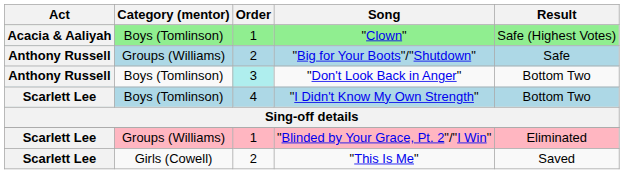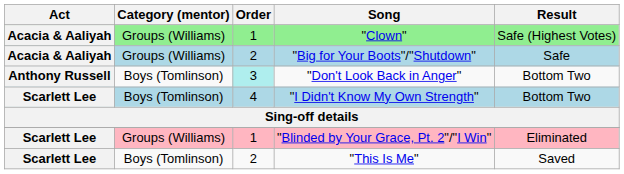"Clown" | Category (mentor): Boys (Tomlinson) -> Groups (Williams)
"Big for Your Boots"/"Shutdown" | Act: Anthony Russell -> Acacia & Aaliyah
"This Is Me" | Category (mentor): Girls (Cowell) -> Boys (Tomlinson)
